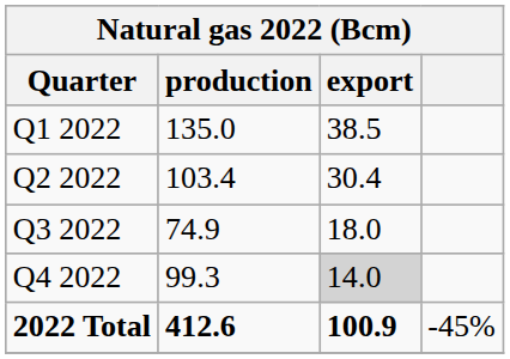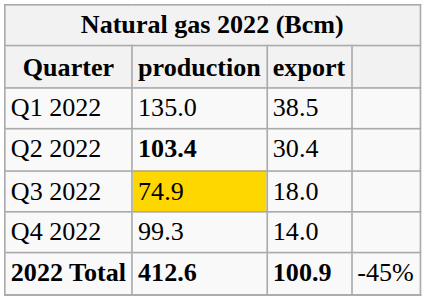Q2 2022 | production: normal -> bold
Q3 2022 | production: no background -> gold background
Q4 2022 | export: lightgrey background -> no background
